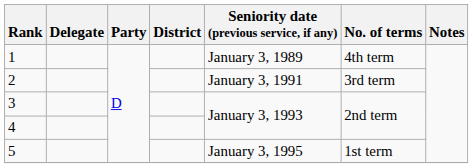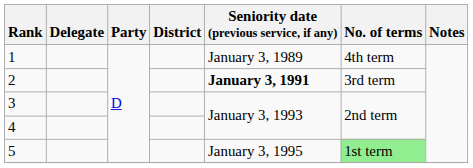2 | Seniority date (previous service, if any): normal -> bold
5 | No. of terms: no background -> lightgreen background
